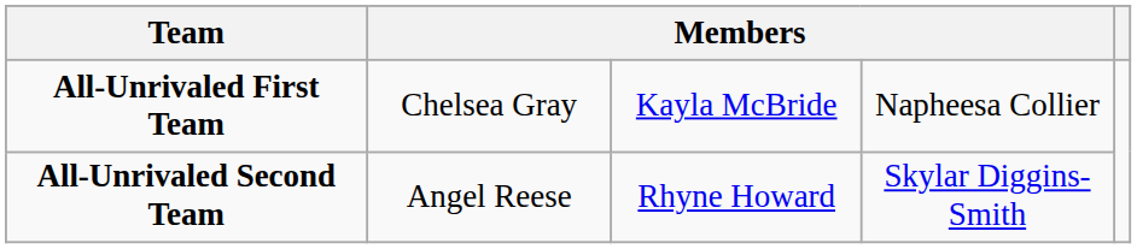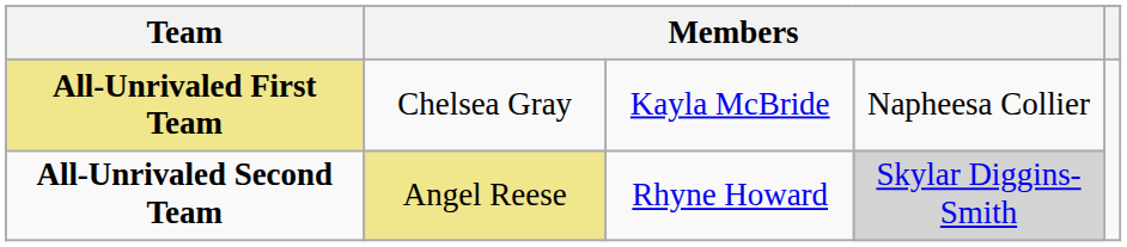row 2 | Team: no background -> khaki background
row 3 | column 2: no background -> khaki background
row 3 | column 4: no background -> lightgrey background
